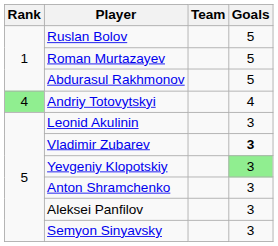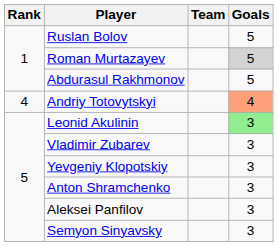Roman Murtazayev | Goals: no background -> lightgrey background
Andriy Totovytskyi | Rank: lightgreen background -> no background
Andriy Totovytskyi | Goals: no background -> lightsalmon background
Leonid Akulinin | Goals: no background -> lightgreen background
Vladimir Zubarev | Goals: bold -> normal
Yevgeniy Klopotskiy | Goals: lightgreen background -> no background
